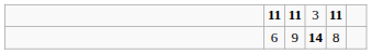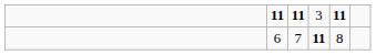row 2 | column 3: 9 -> 7
row 2 | column 4: 14 -> 11
